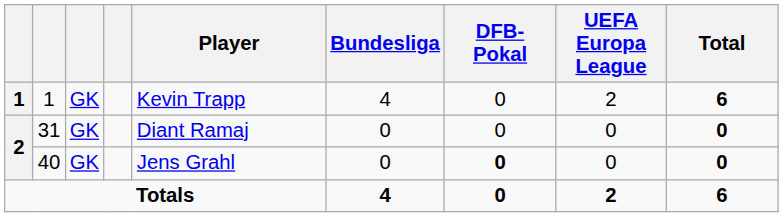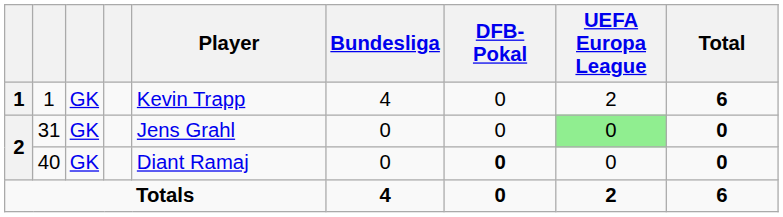31 | Player: Diant Ramaj -> Jens Grahl
31 | UEFA Europa League: no background -> lightgreen background
40 | Player: Jens Grahl -> Diant Ramaj
